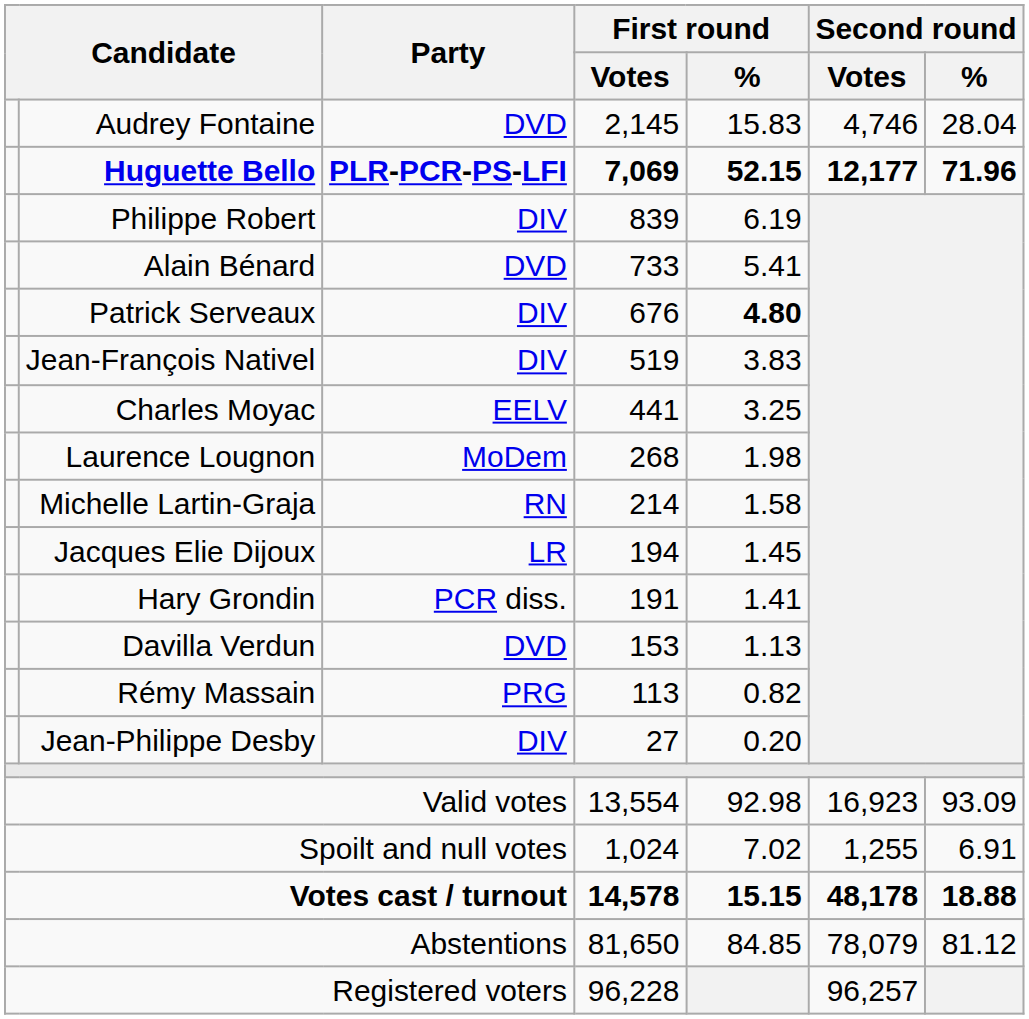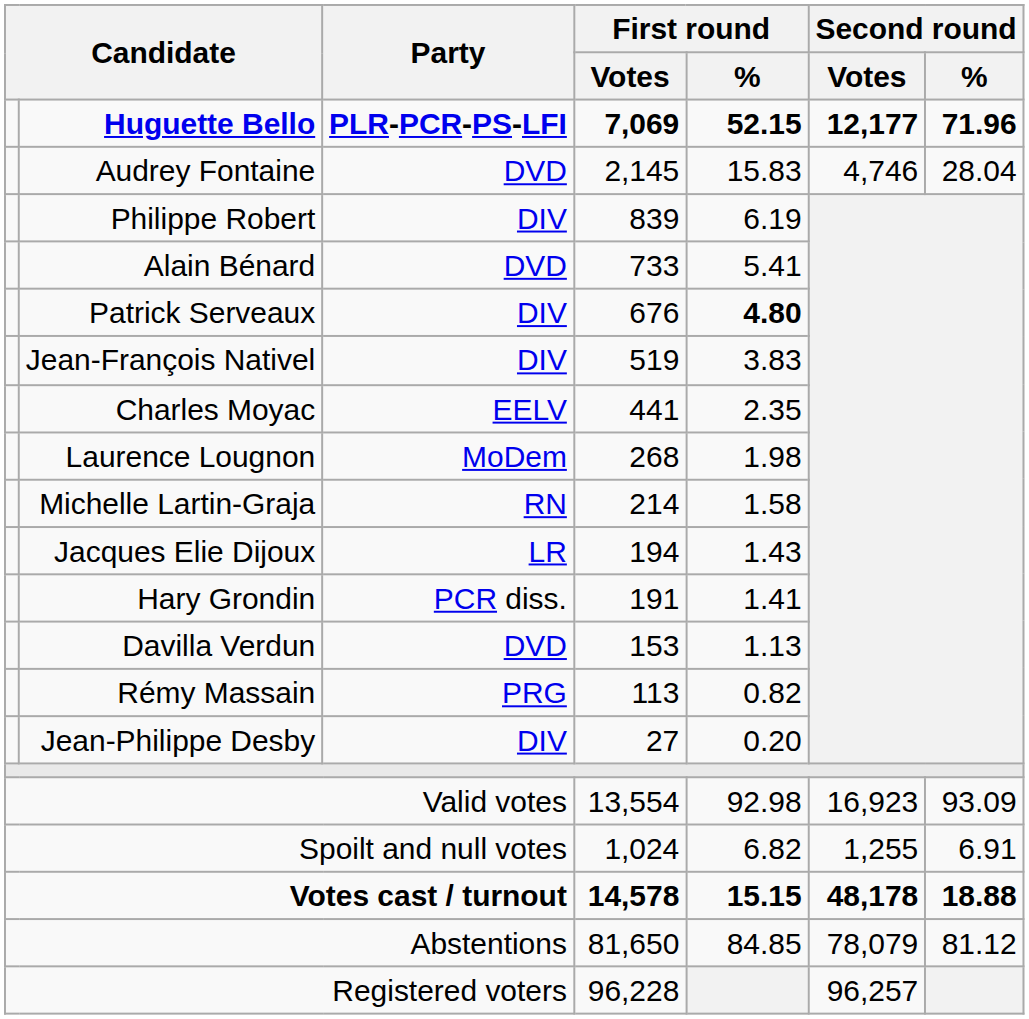rows swapped: Huguette Bello <-> Audrey Fontaine
Charles Moyac | First round / %: 3.25 -> 2.35
Jacques Elie Dijoux | First round / %: 1.45 -> 1.43
Spoilt and null votes | First round / %: 7.02 -> 6.82
